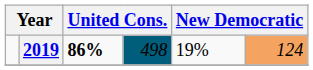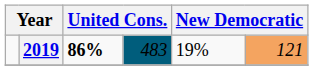2019 | column 4: 498 -> 483
2019 | column 6: 124 -> 121
